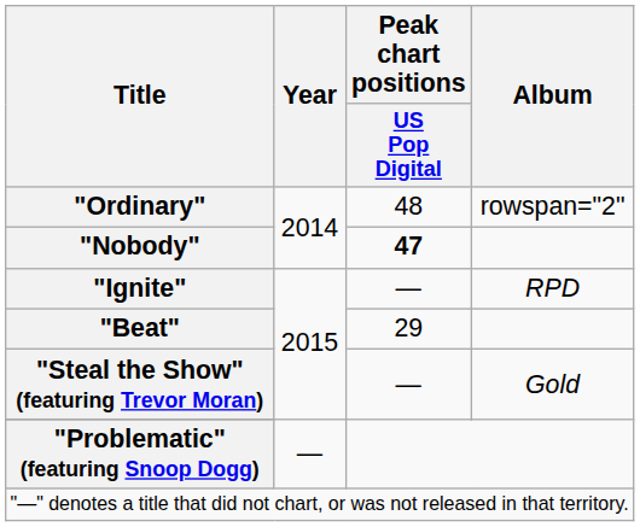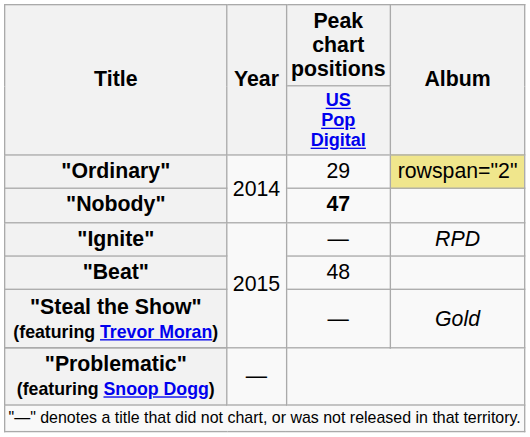"Ordinary" | Peak chart positions / US Pop Digital: 48 -> 29
"Ordinary" | Album: no background -> khaki background
"Beat" | Peak chart positions / US Pop Digital: 29 -> 48
